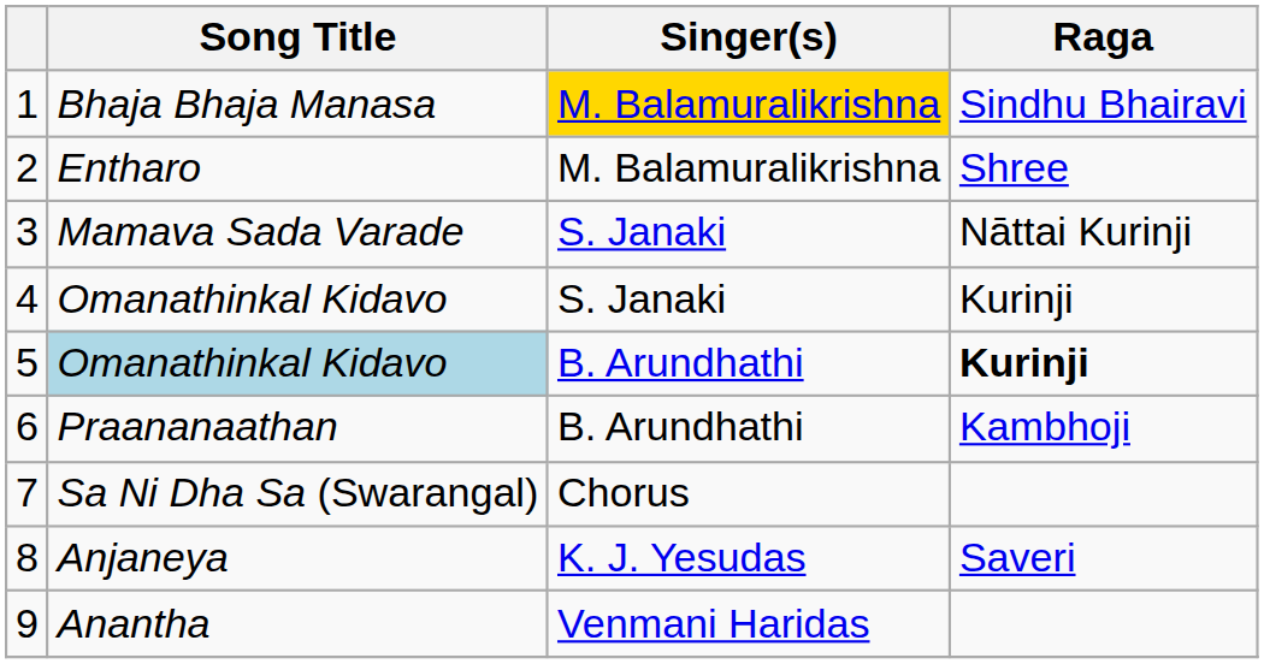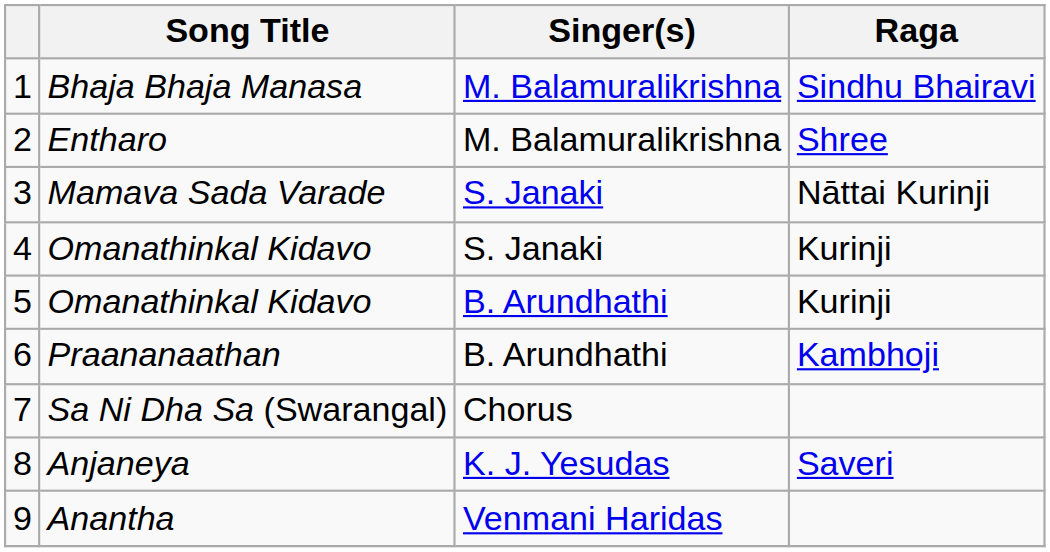1 | Singer(s): gold background -> no background
5 | Song Title: lightblue background -> no background
5 | Raga: bold -> normal
